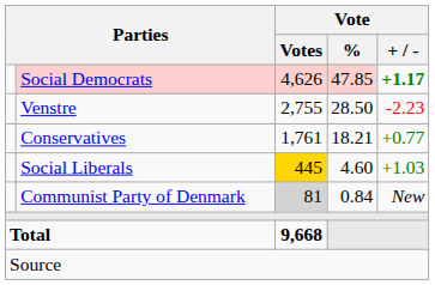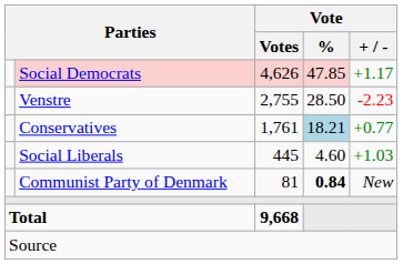Social Democrats | Vote / + / -: bold -> normal
Conservatives | Vote / %: no background -> lightblue background
Social Liberals | Vote / Votes: gold background -> no background
Communist Party of Denmark | Vote / Votes: lightgrey background -> no background
Communist Party of Denmark | Vote / %: normal -> bold
